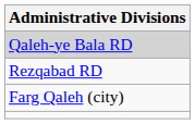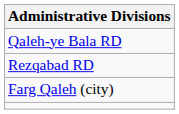row 2 | column 1: lightgrey background -> no background
